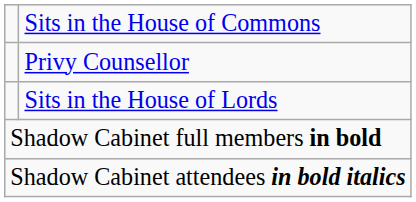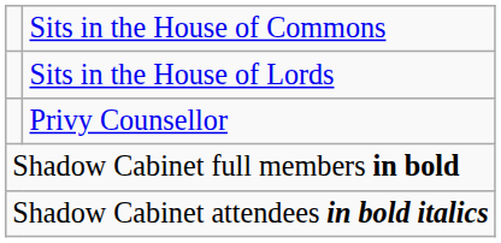rows swapped: Sits in the House of Lords <-> Privy Counsellor
